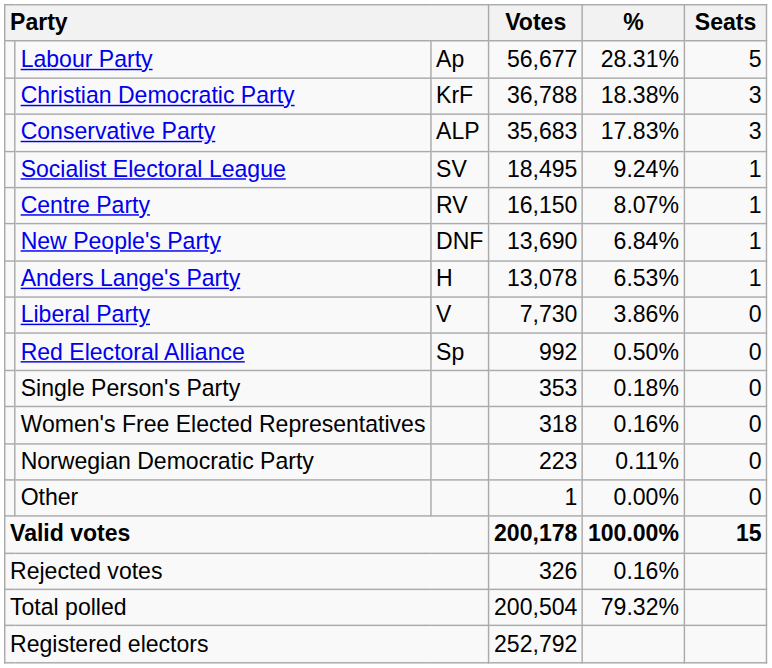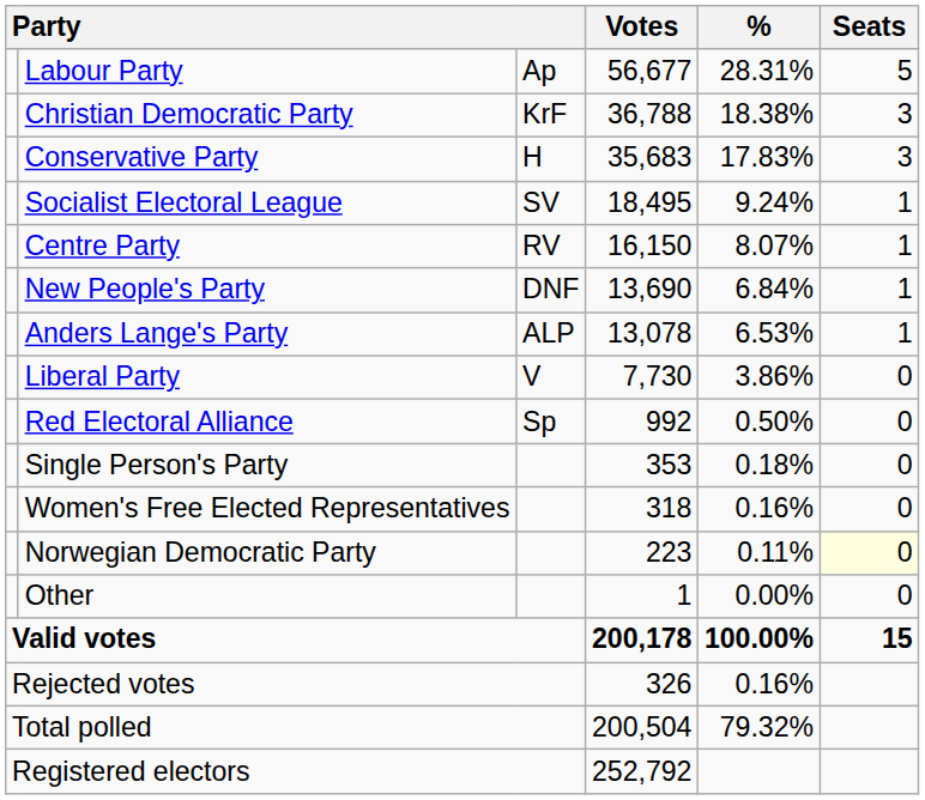Conservative Party | column 3: ALP -> H
Anders Lange's Party | column 3: H -> ALP
Norwegian Democratic Party | Seats: no background -> lightyellow background
